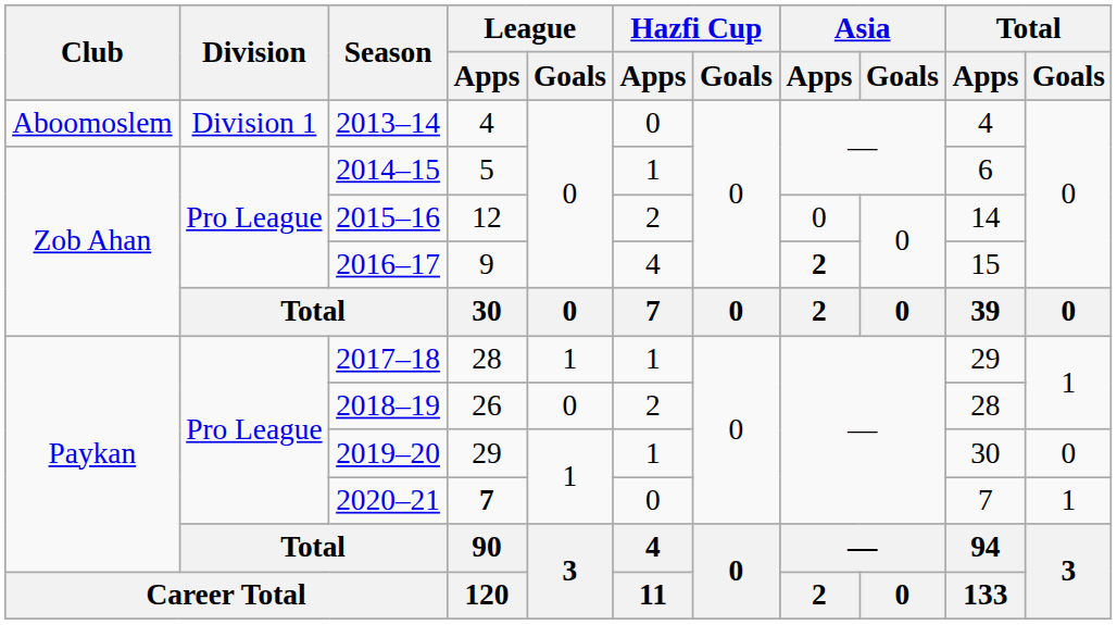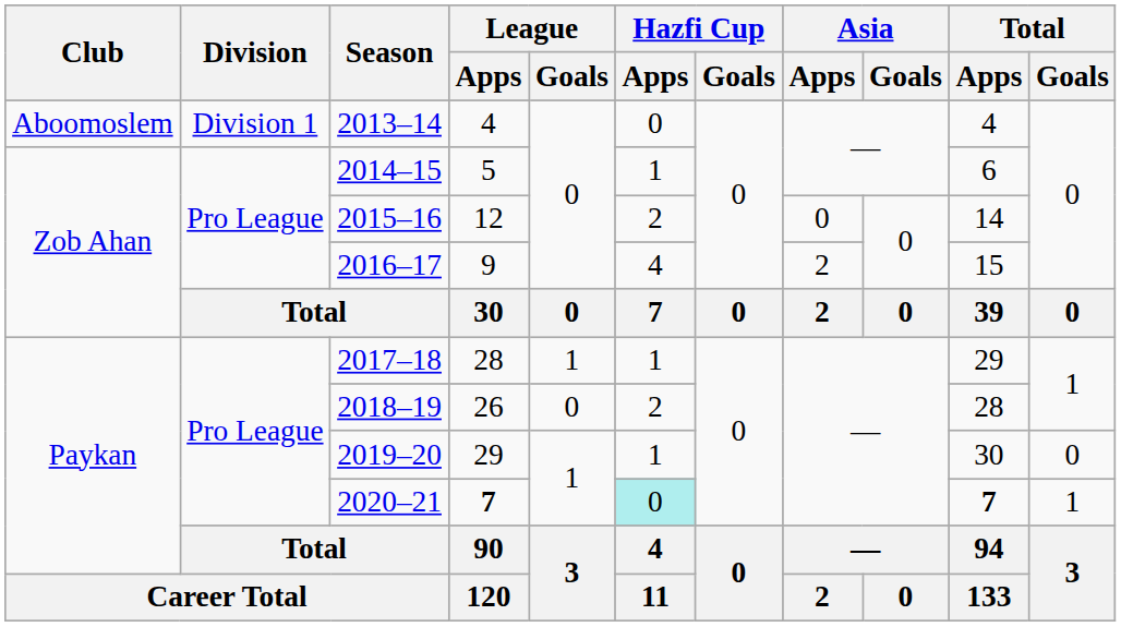2016–17 | Asia / Apps: bold -> normal
2020–21 | Hazfi Cup / Apps: no background -> paleturquoise background
2020–21 | Total / Apps: normal -> bold
